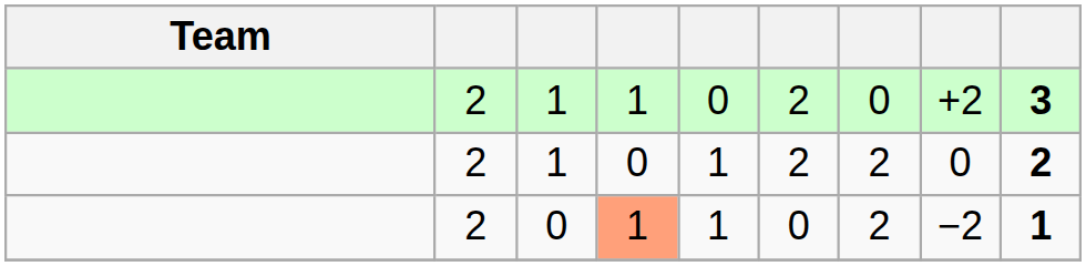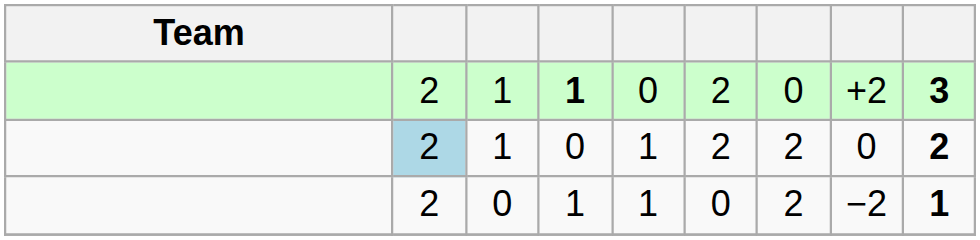row 2 | column 4: normal -> bold
row 3 | column 2: no background -> lightblue background
row 4 | column 4: lightsalmon background -> no background
